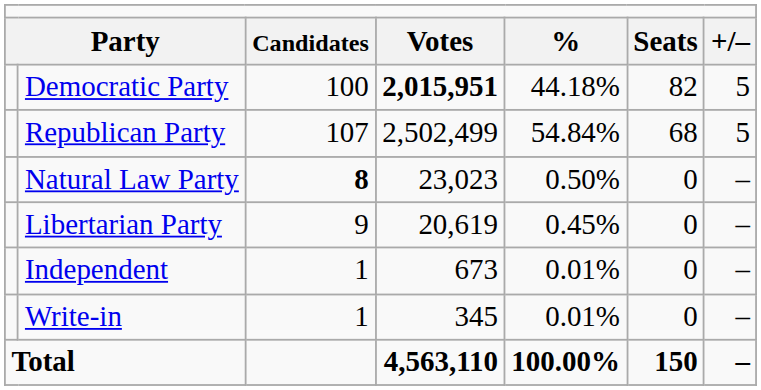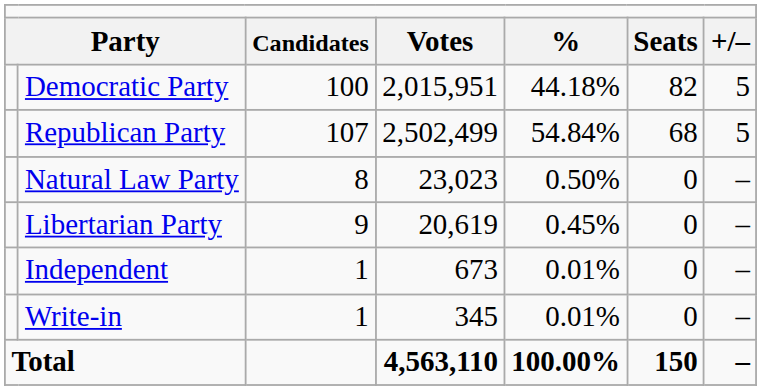Democratic Party | column 4: bold -> normal
Natural Law Party | column 3: bold -> normal
